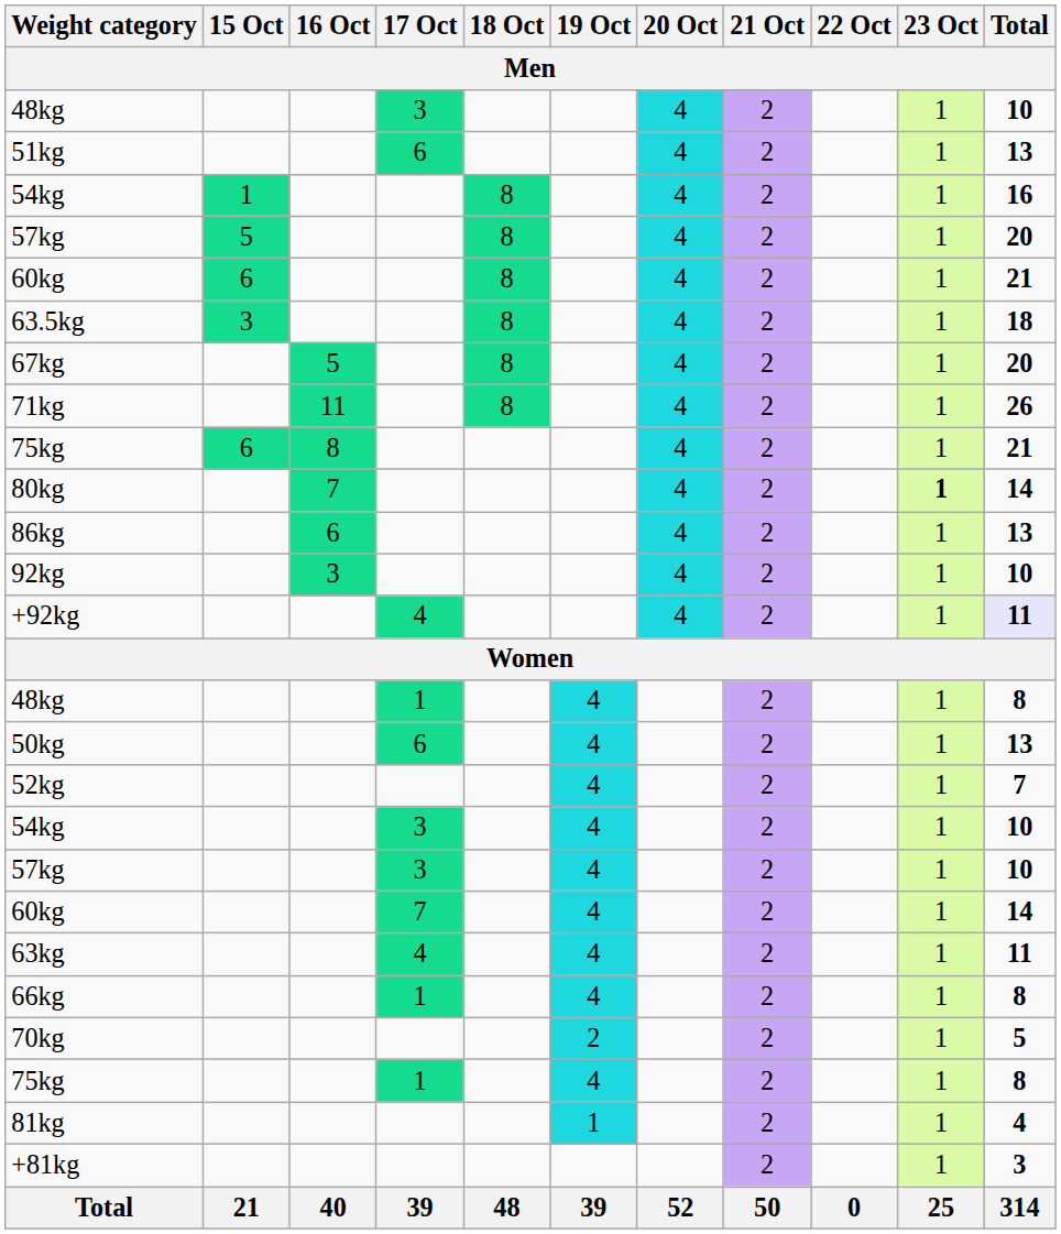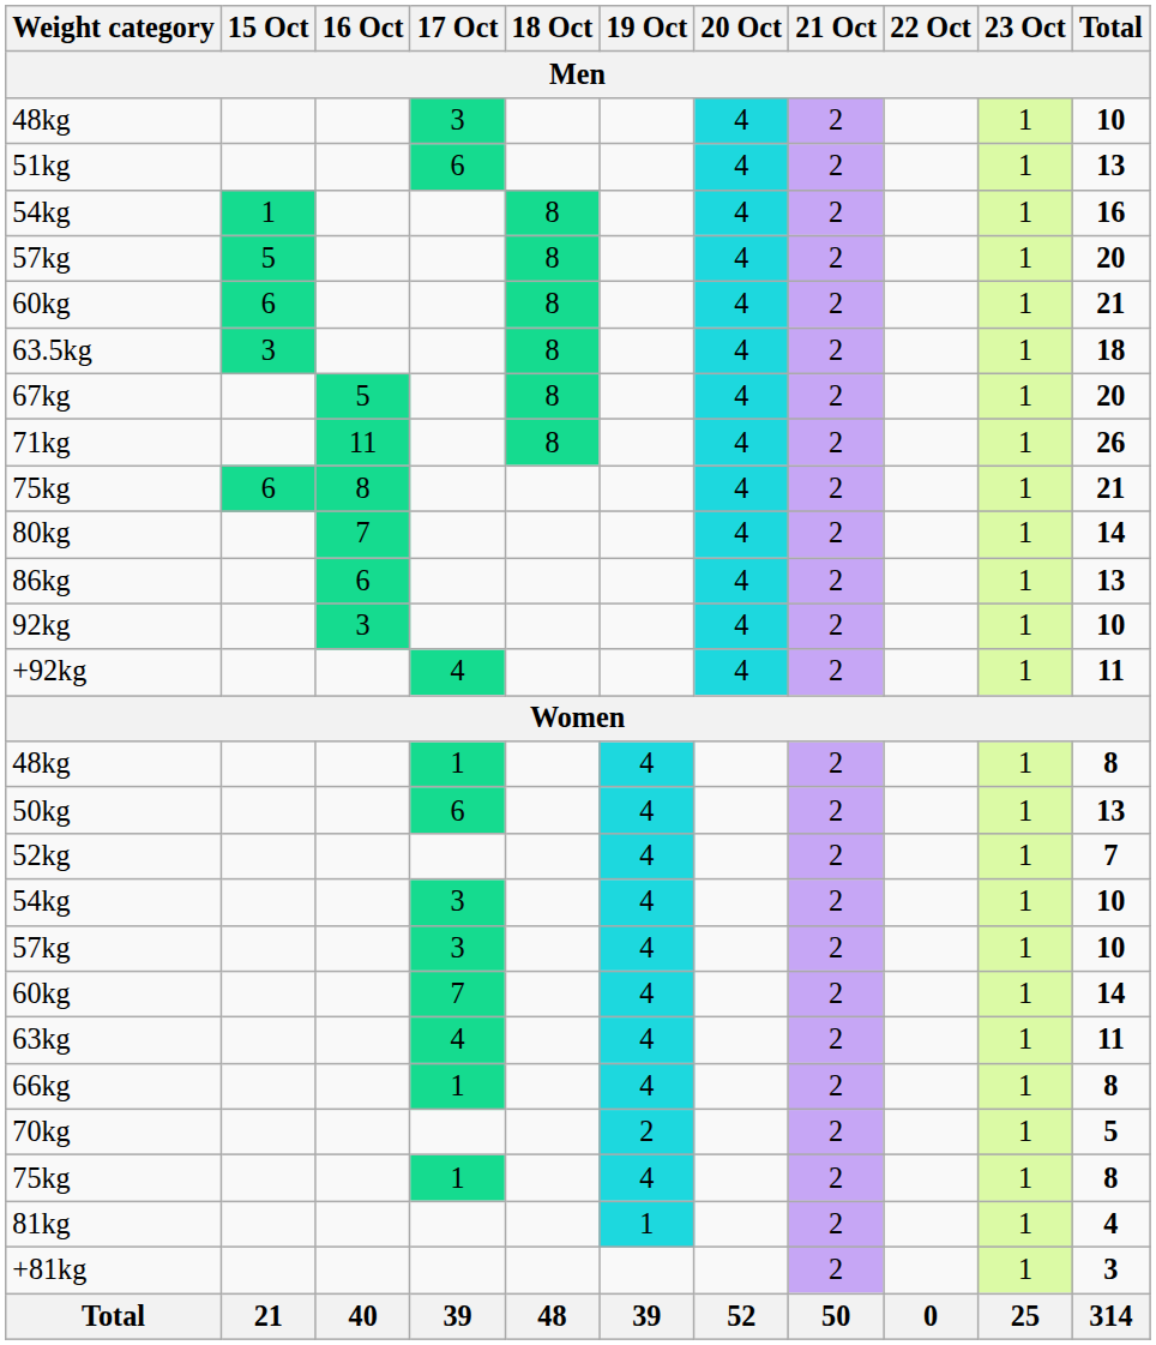80kg | 23 Oct: bold -> normal
+92kg | Total: lavender background -> no background
